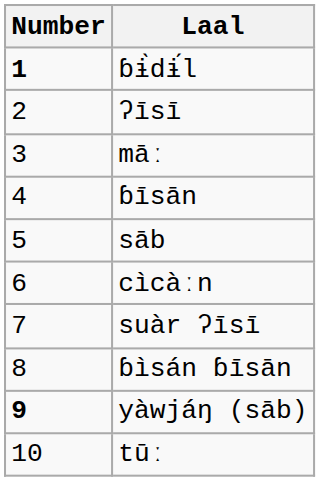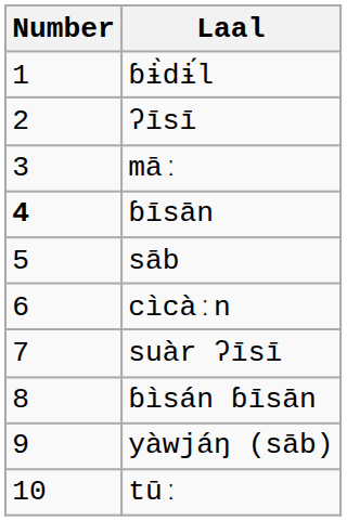ɓɨ̀dɨ́l | Number: bold -> normal
ɓīsān | Number: normal -> bold
yàwjáŋ (sāb) | Number: bold -> normal
